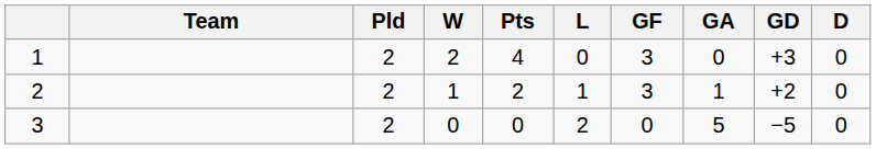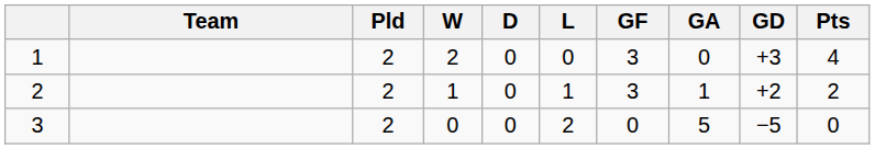columns swapped: D <-> Pts
